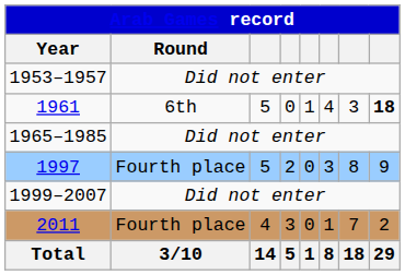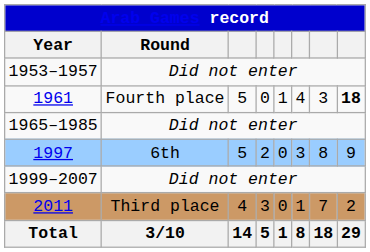1961 | Round: 6th -> Fourth place
1997 | Round: Fourth place -> 6th
2011 | Round: Fourth place -> Third place
